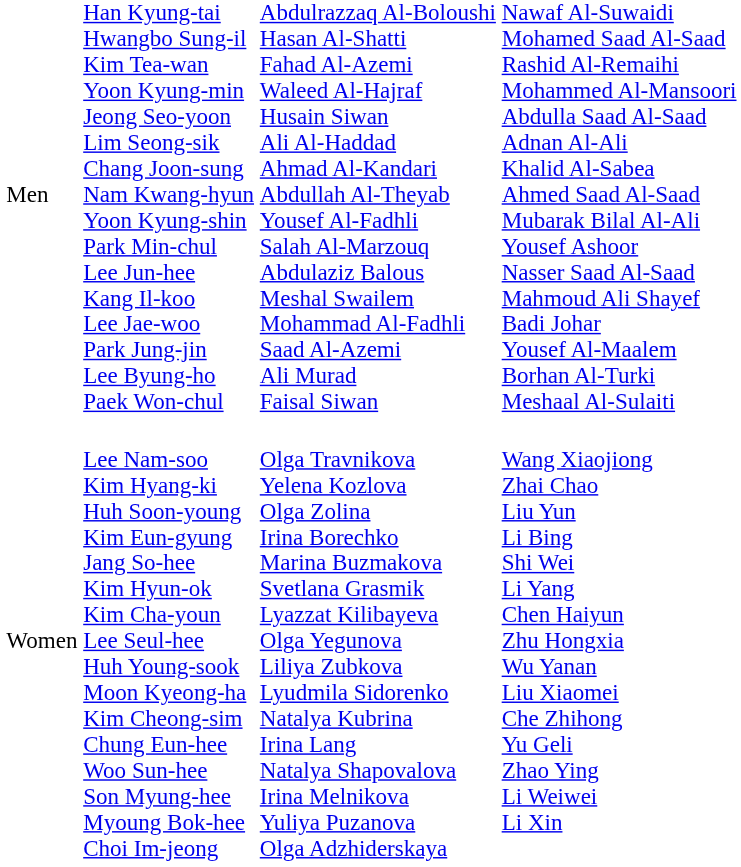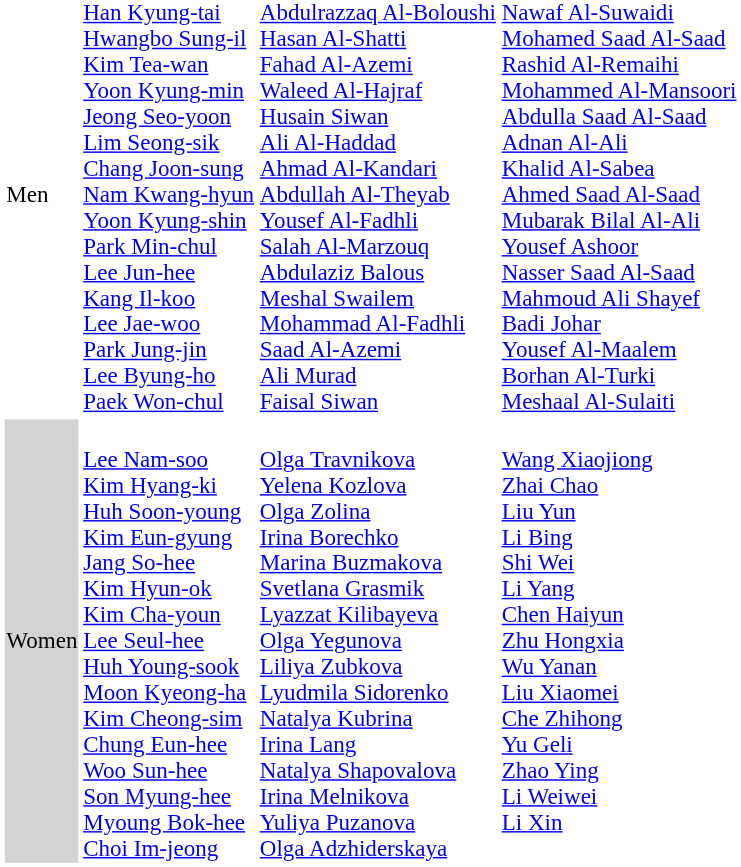Women | column 1: no background -> lightgrey background
